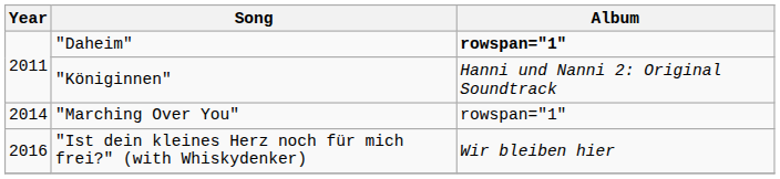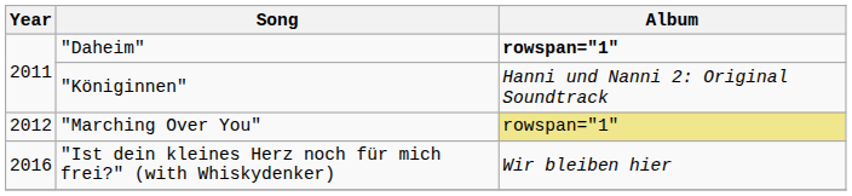"Marching Over You" | Year: 2014 -> 2012
"Marching Over You" | Album: no background -> khaki background
